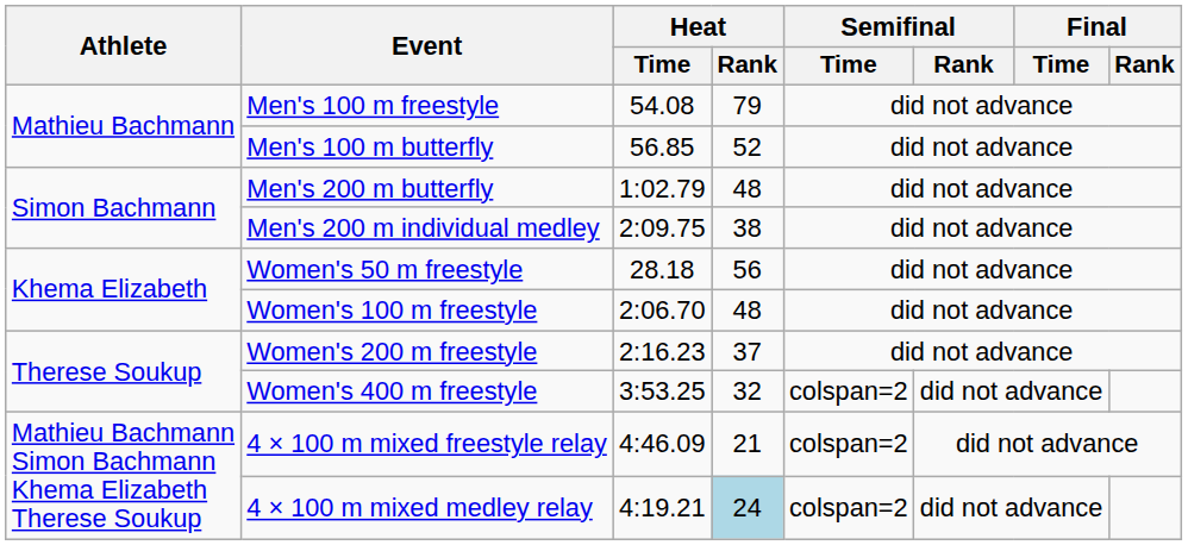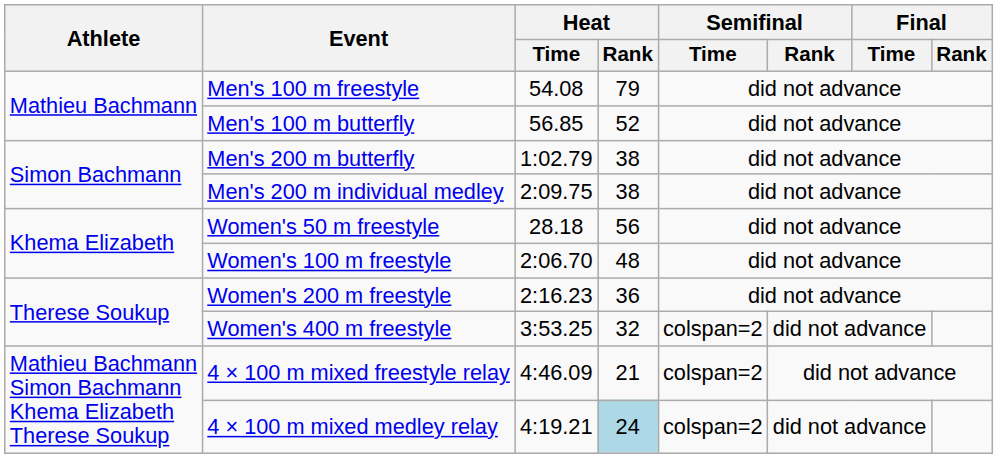Men's 200 m butterfly | Heat / Rank: 48 -> 38
Women's 200 m freestyle | Heat / Rank: 37 -> 36
